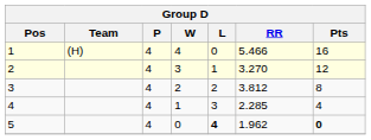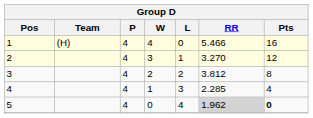5 | L: bold -> normal
5 | RR: no background -> lightgrey background
